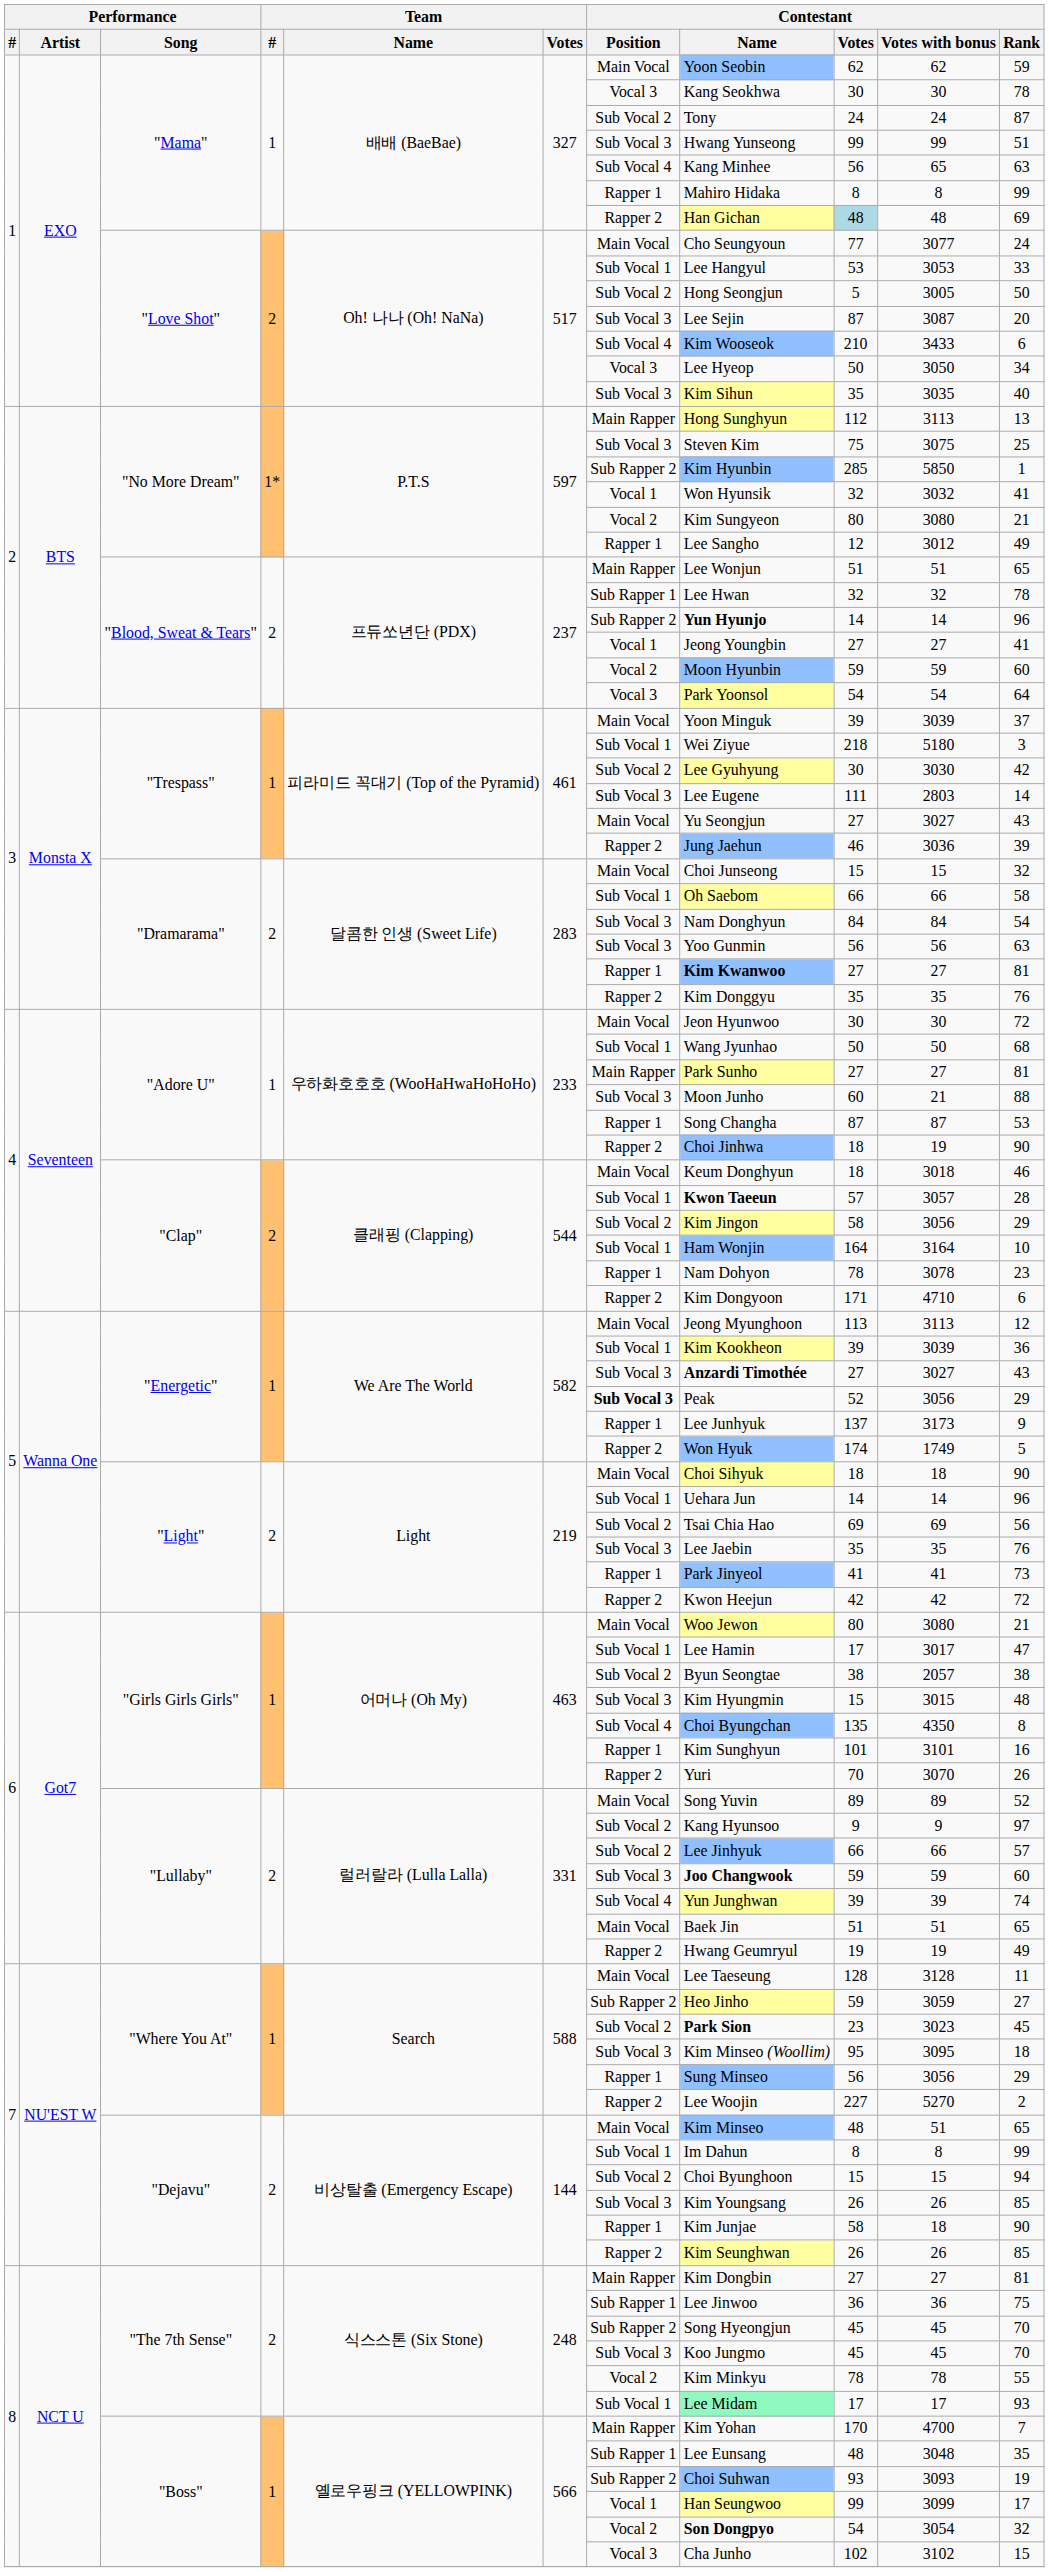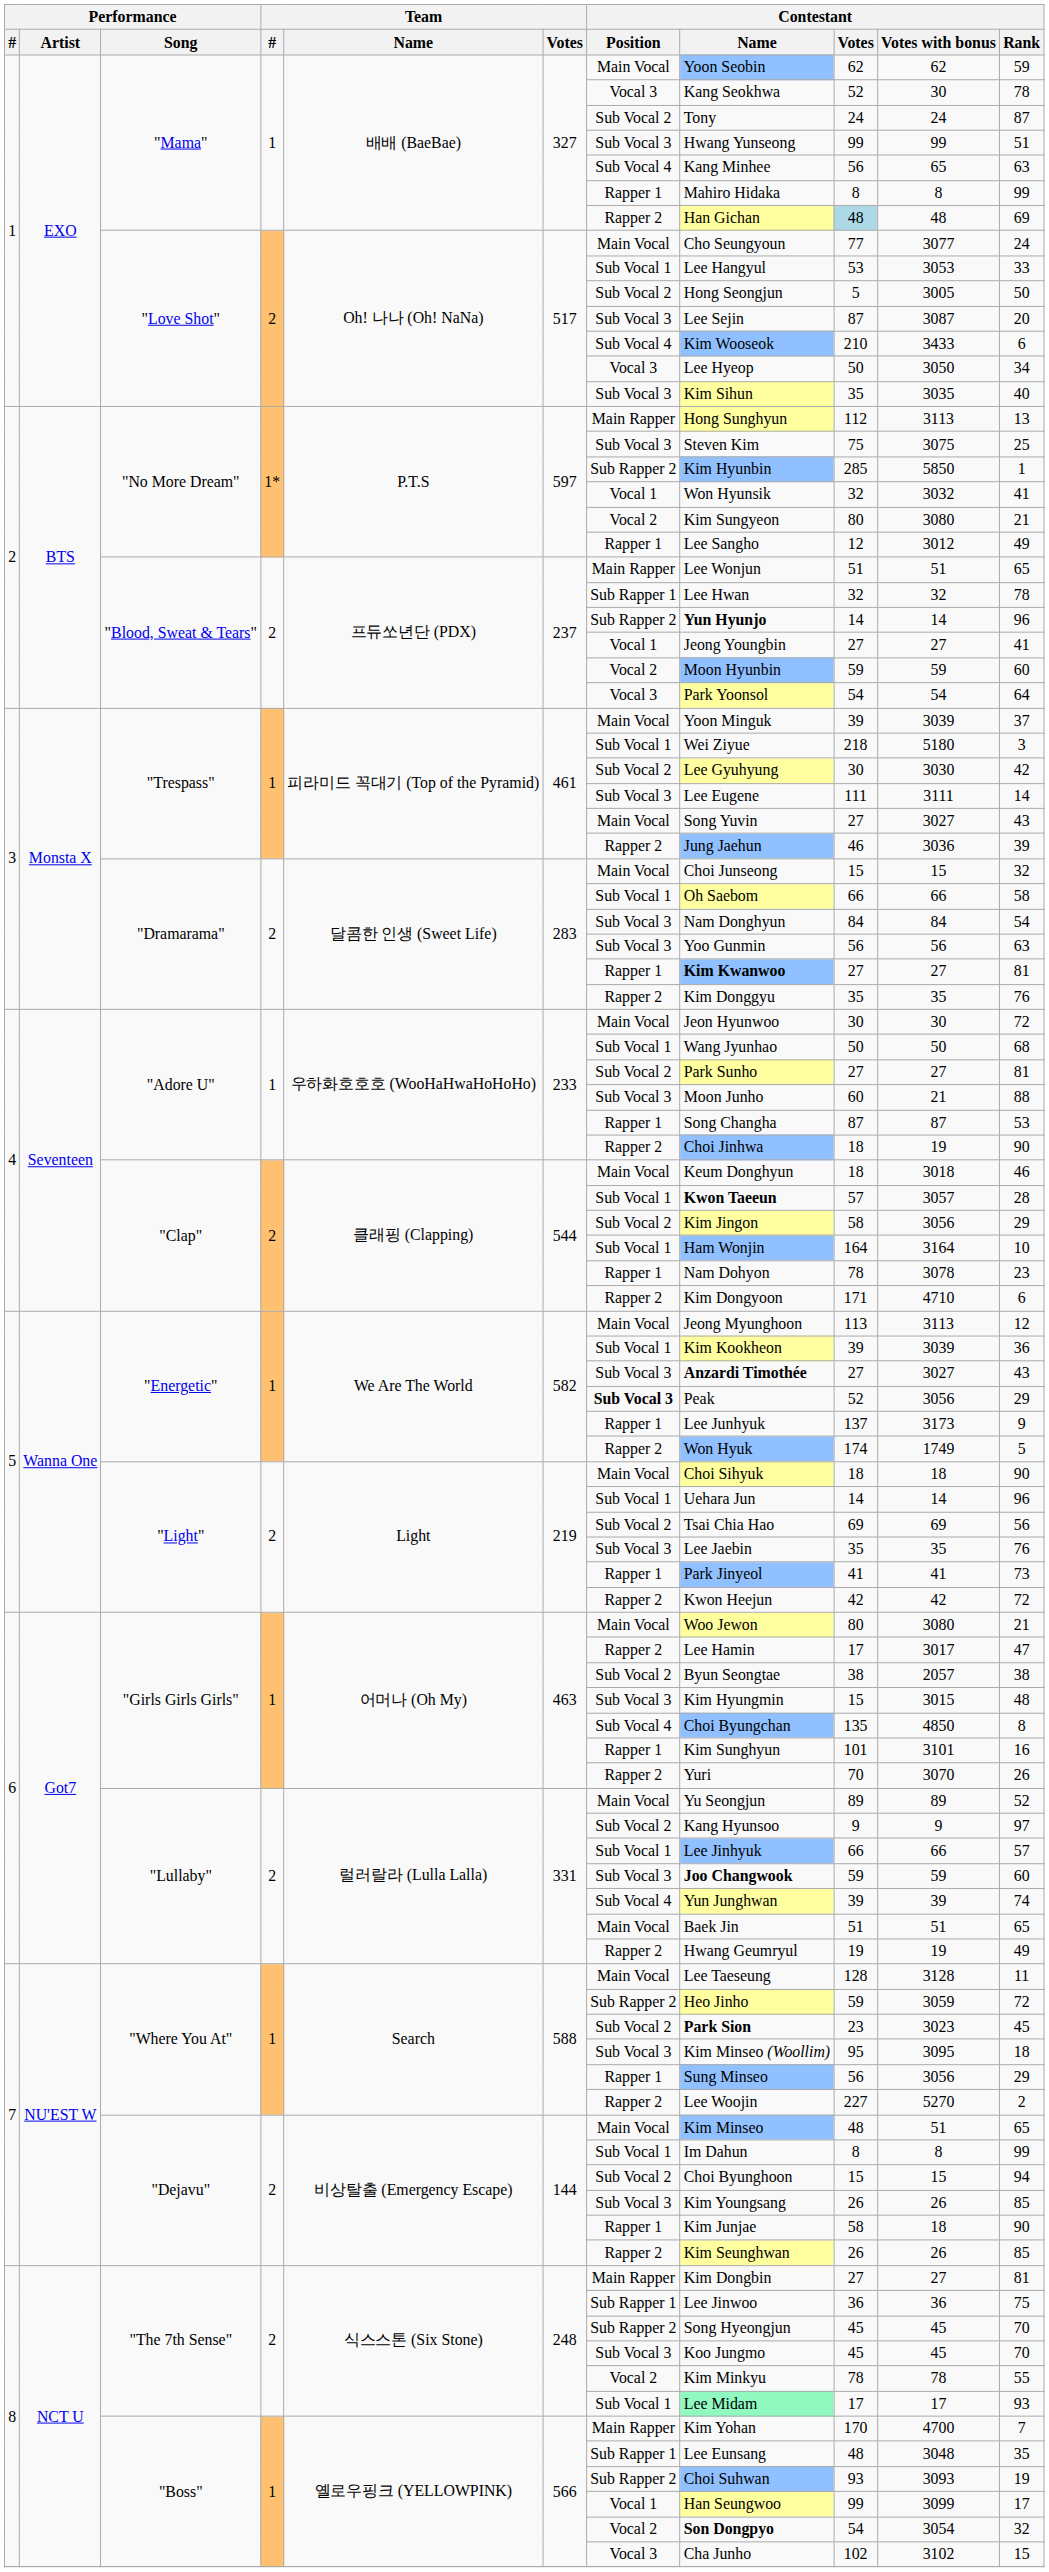row 4 | Contestant / Votes: 30 -> 52
row 32 | Contestant / Votes with bonus: 2803 -> 3111
row 33 | Contestant / Name: Yu Seongjun -> Song Yuvin
row 43 | Contestant / Position: Main Rapper -> Sub Vocal 2
row 66 | Contestant / Position: Sub Vocal 1 -> Rapper 2
row 69 | Contestant / Votes with bonus: 4350 -> 4850
row 72 | Contestant / Name: Song Yuvin -> Yu Seongjun
row 74 | Contestant / Position: Sub Vocal 2 -> Sub Vocal 1
row 80 | Contestant / Rank: 27 -> 72
